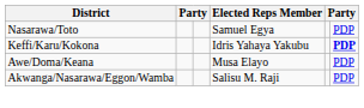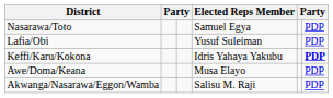+ row: Lafia/Obi | Yusuf Suleiman | PDP
